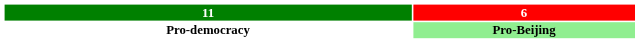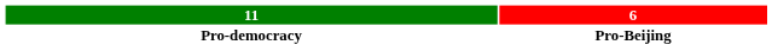Pro-democracy | 6: lightgreen background -> no background
